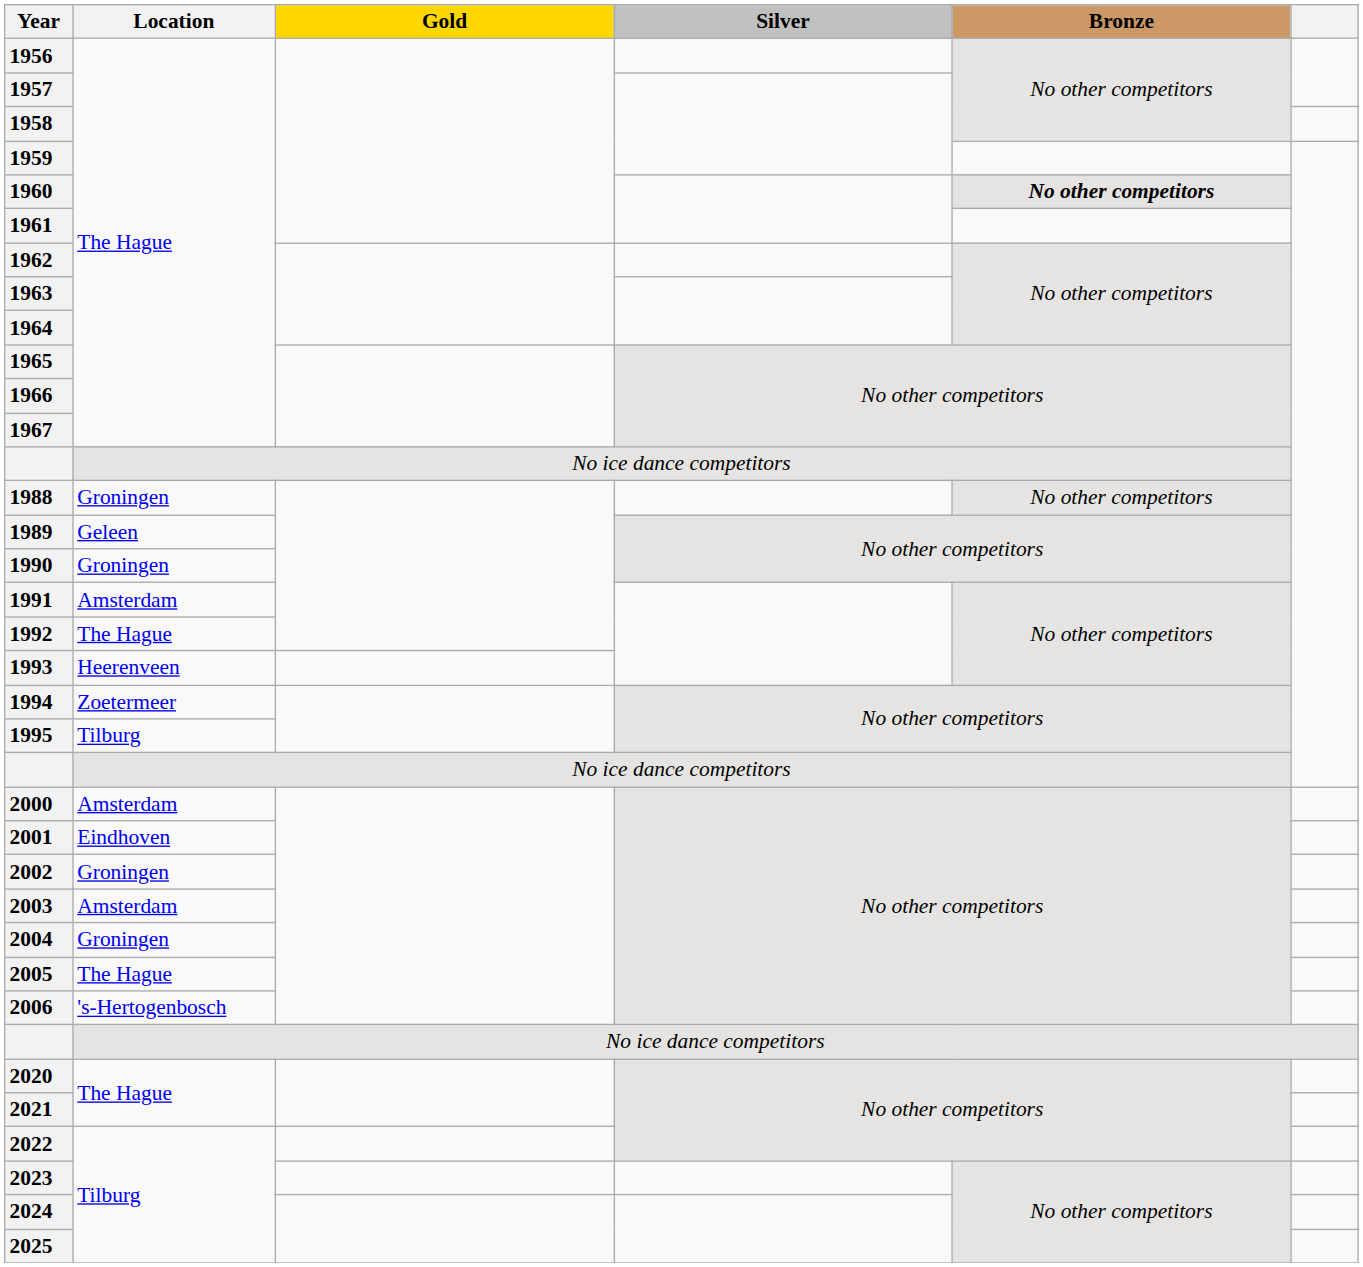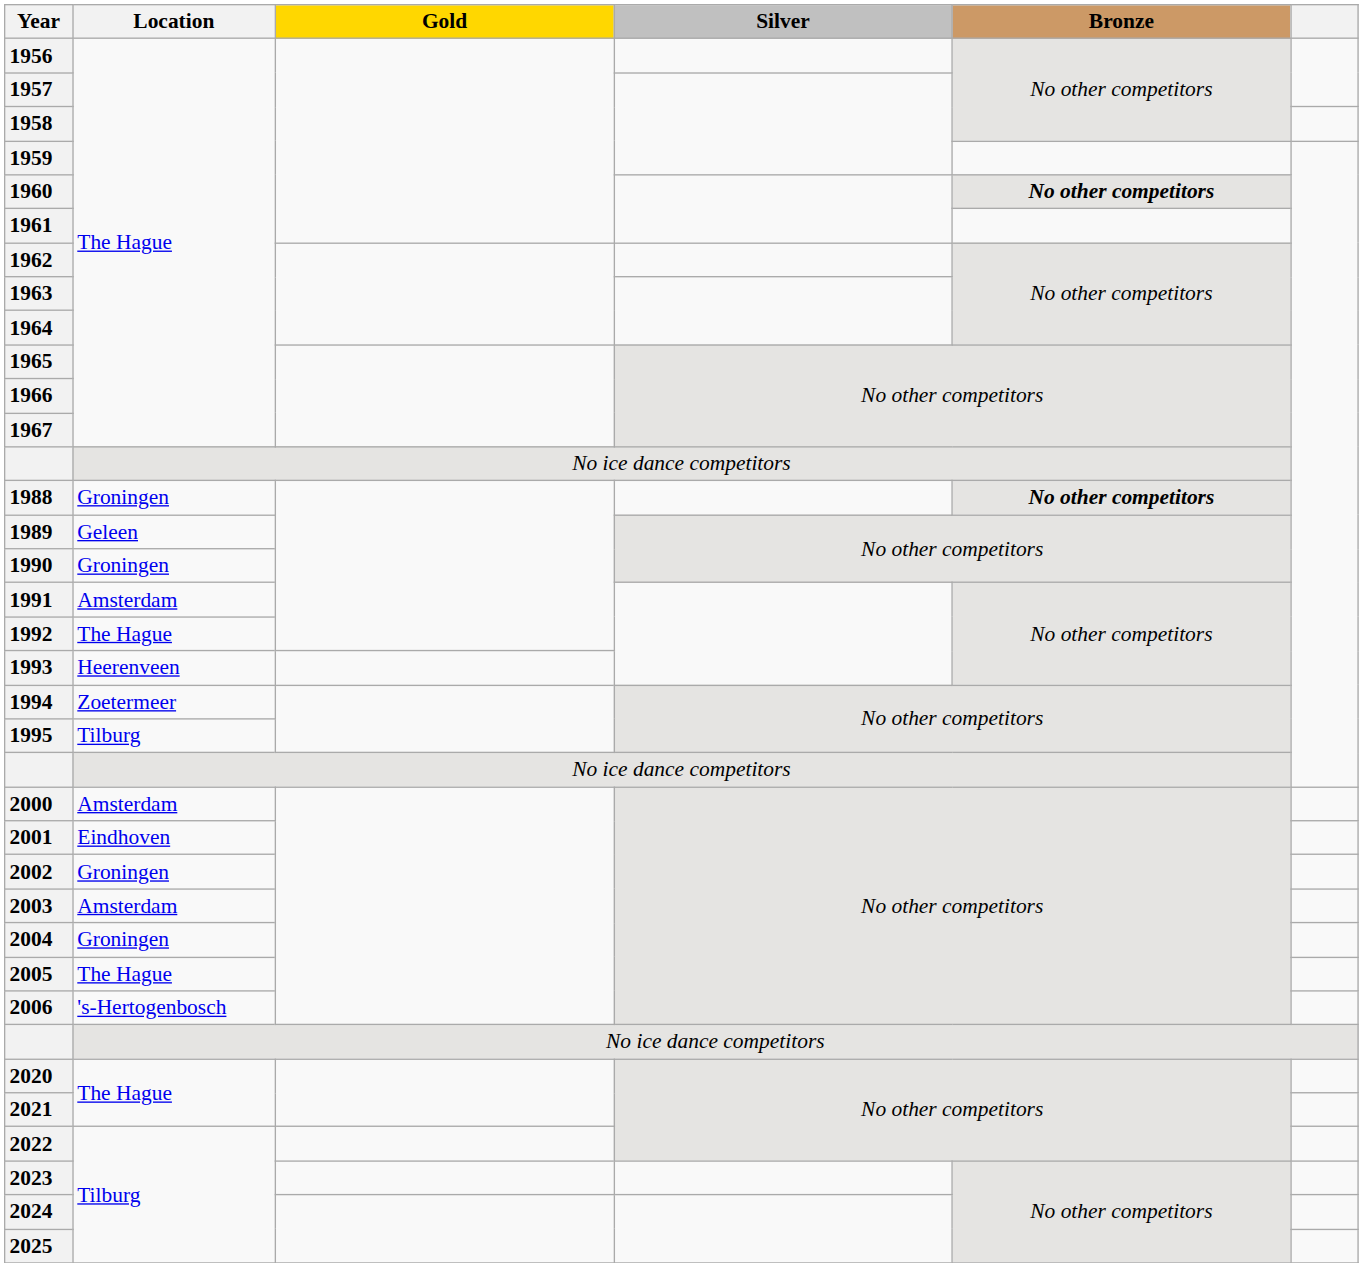1988 | Bronze: normal -> bold
